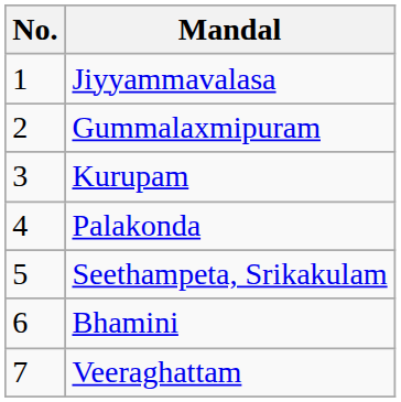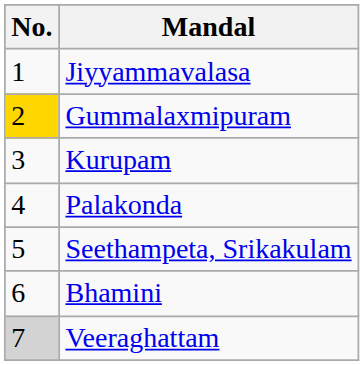Gummalaxmipuram | No.: no background -> gold background
Veeraghattam | No.: no background -> lightgrey background
